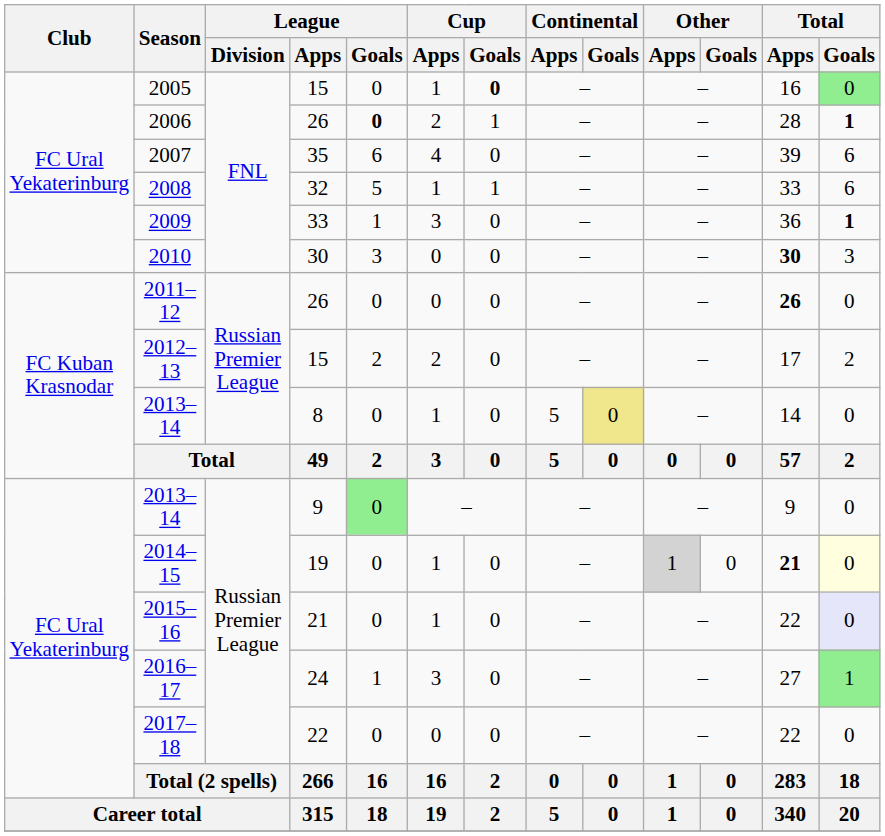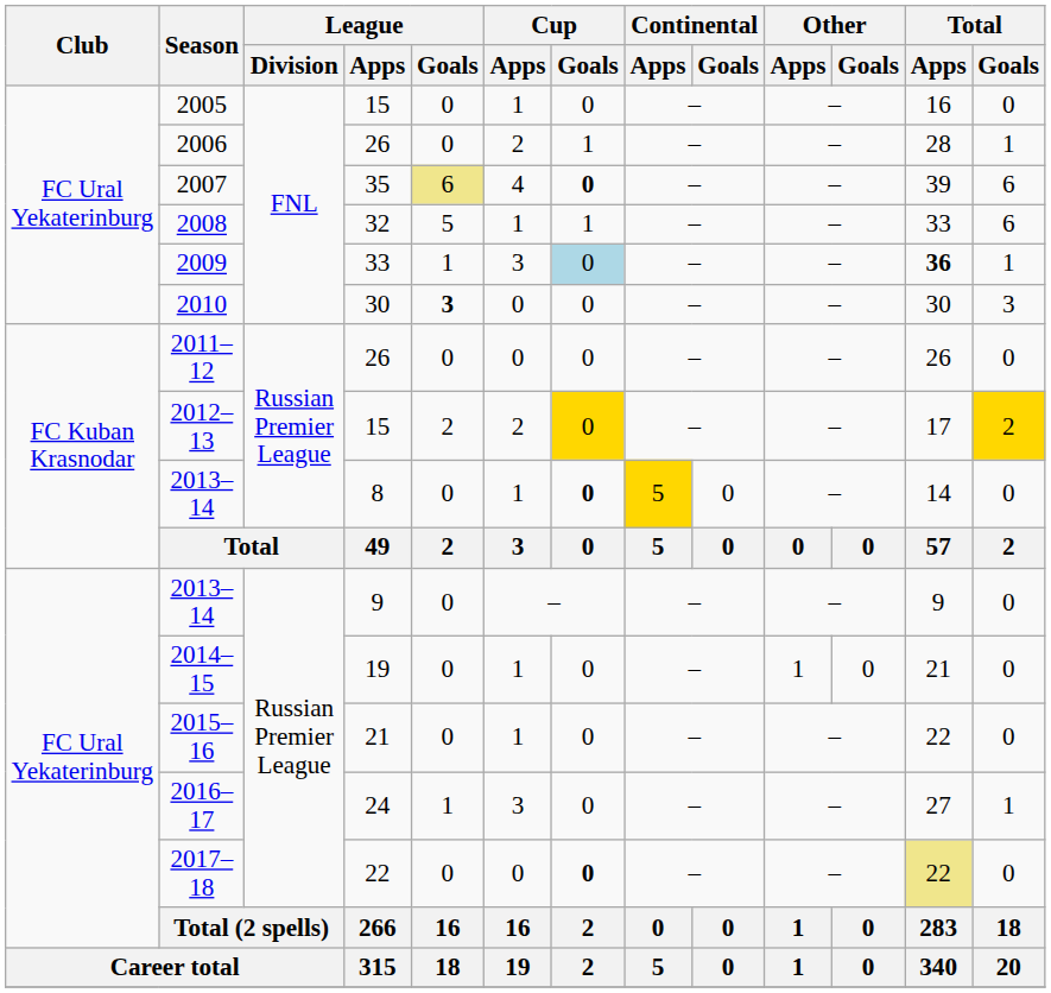2005 | Cup / Goals: bold -> normal
2005 | Total / Goals: lightgreen background -> no background
2006 | League / Goals: bold -> normal
2006 | Total / Goals: bold -> normal
2007 | League / Goals: no background -> khaki background
2007 | Cup / Goals: normal -> bold
2009 | Cup / Goals: no background -> lightblue background
2009 | Total / Apps: normal -> bold
2009 | Total / Goals: bold -> normal
2010 | League / Goals: normal -> bold
2010 | Total / Apps: bold -> normal
2011–12 | Total / Apps: bold -> normal
2012–13 | Cup / Goals: no background -> gold background
2012–13 | Total / Goals: no background -> gold background
2013–14 / 8 | Cup / Goals: normal -> bold
2013–14 / 8 | Continental / Apps: no background -> gold background
2013–14 / 8 | Continental / Goals: khaki background -> no background
2013–14 / 9 | League / Goals: lightgreen background -> no background
2014–15 | Other / Apps: lightgrey background -> no background
2014–15 | Total / Apps: bold -> normal
2014–15 | Total / Goals: lightyellow background -> no background
2015–16 | Total / Goals: lavender background -> no background
2016–17 | Total / Goals: lightgreen background -> no background
2017–18 | Cup / Goals: normal -> bold
2017–18 | Total / Apps: no background -> khaki background
